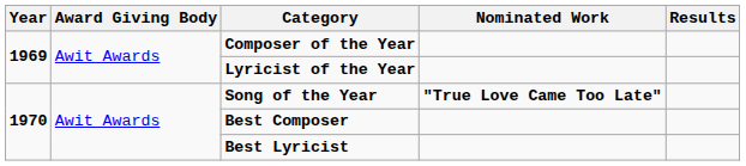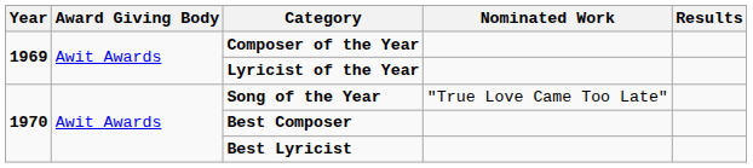Song of the Year | Nominated Work: bold -> normal
